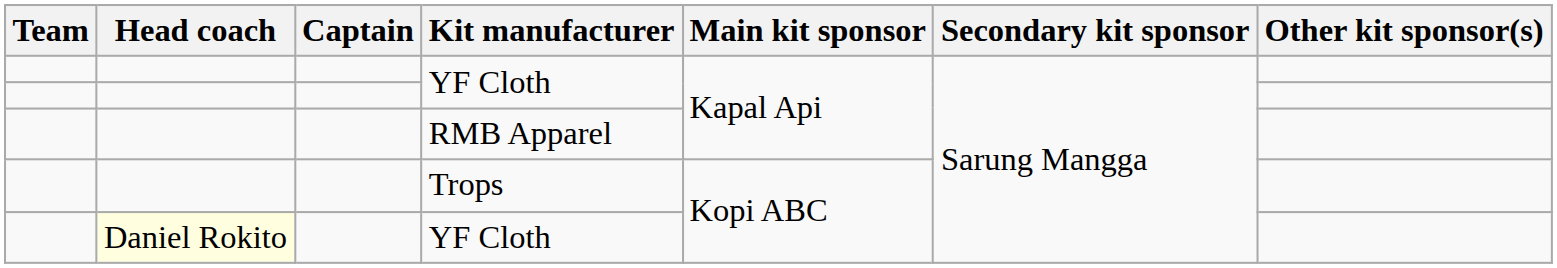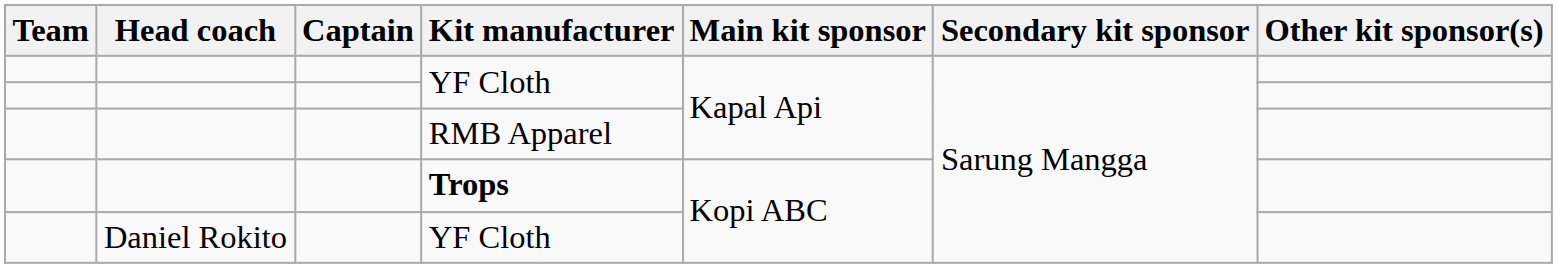Trops | Kit manufacturer: normal -> bold
Daniel Rokito / YF Cloth | Head coach: lightyellow background -> no background
